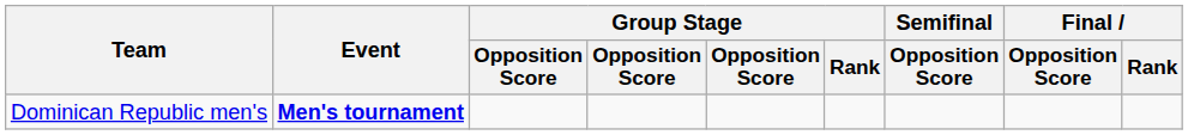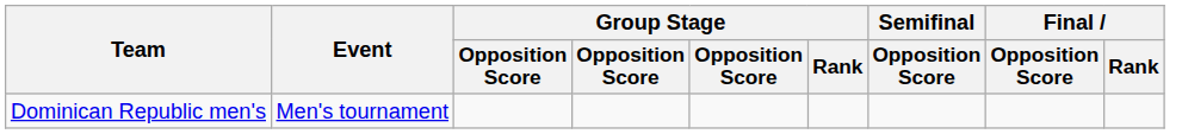Dominican Republic men's | Event: bold -> normal
